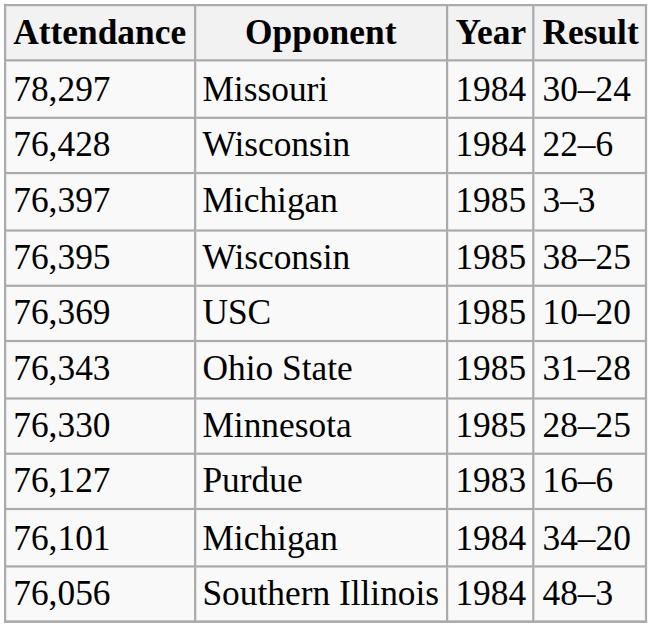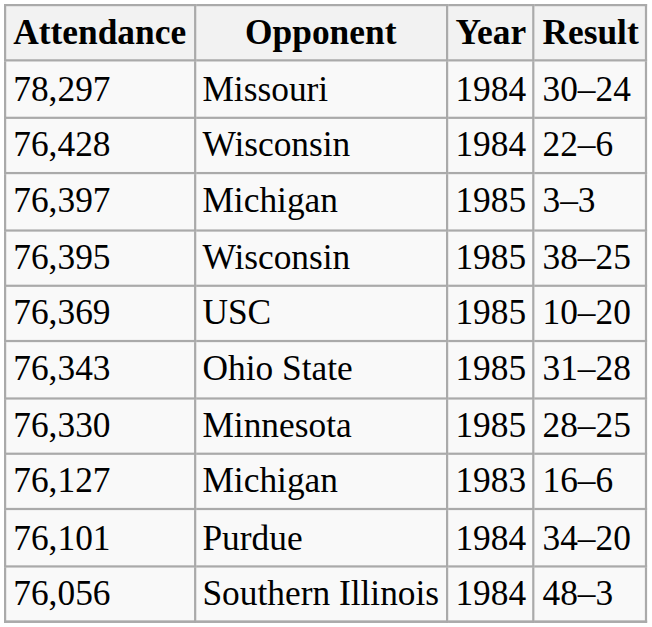76,127 | Opponent: Purdue -> Michigan
76,101 | Opponent: Michigan -> Purdue
